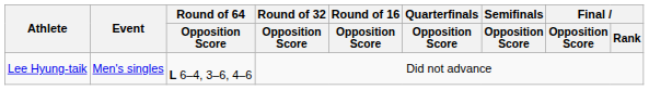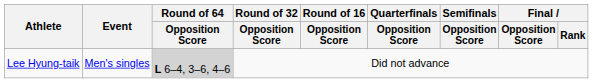Lee Hyung-taik | Round of 64 / Opposition Score: no background -> lightgrey background
